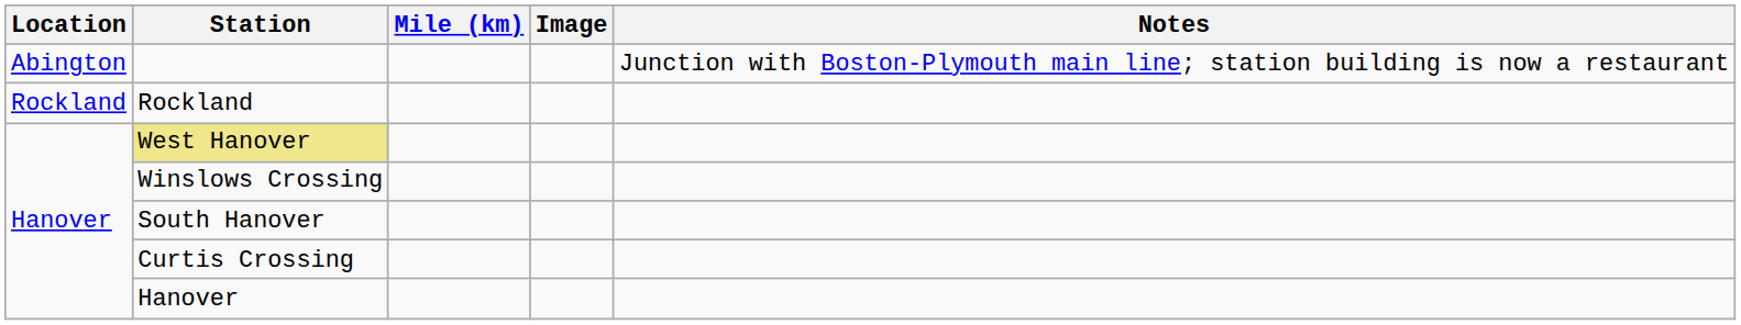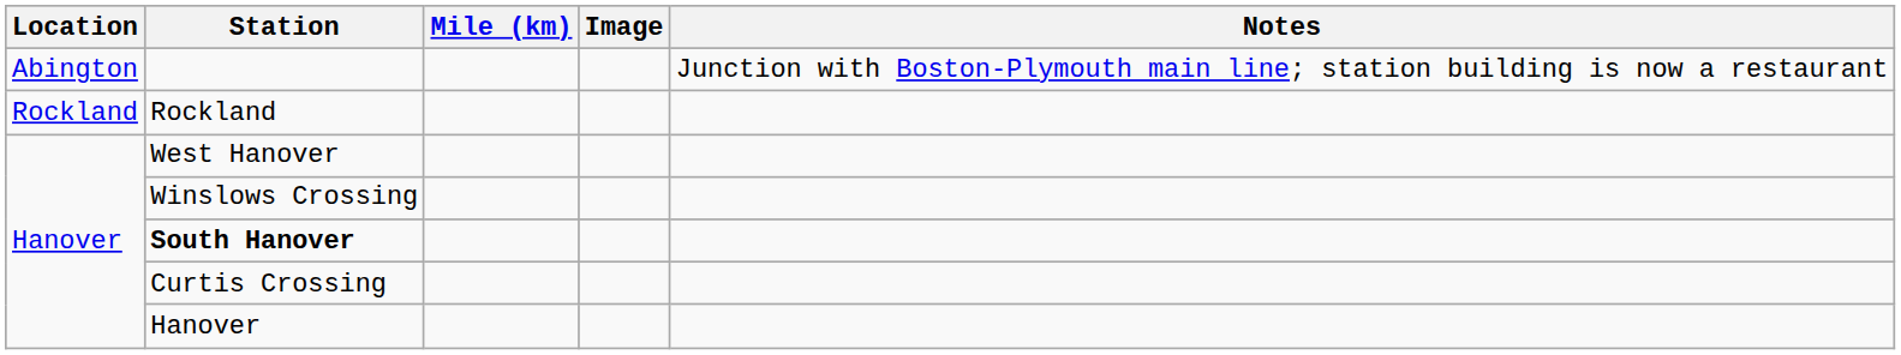West Hanover | Station: khaki background -> no background
South Hanover | Station: normal -> bold
